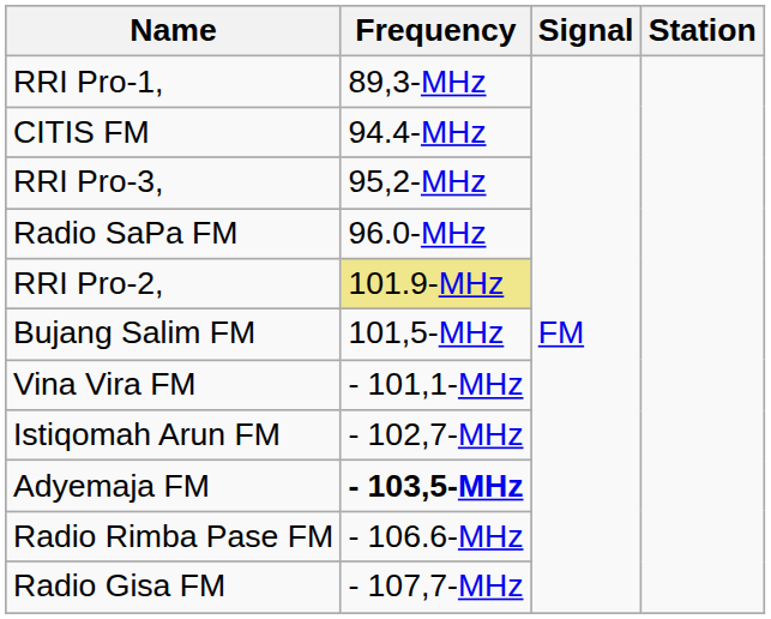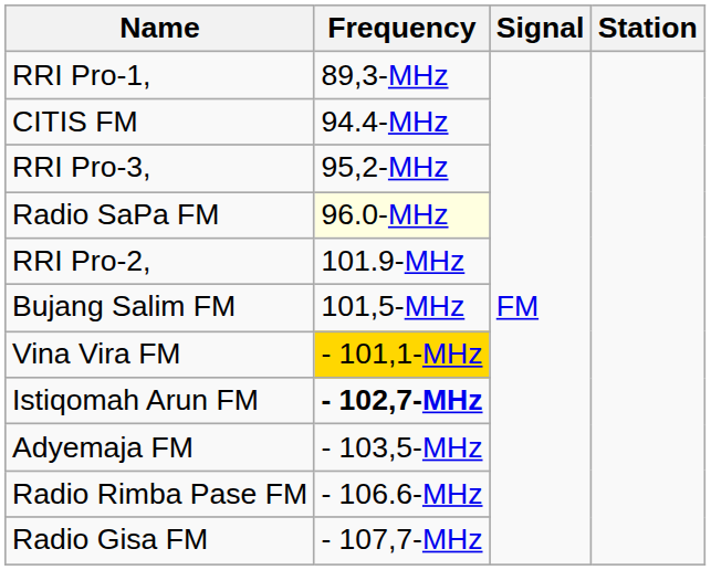Radio SaPa FM | Frequency: no background -> lightyellow background
RRI Pro-2, | Frequency: khaki background -> no background
Vina Vira FM | Frequency: no background -> gold background
Istiqomah Arun FM | Frequency: normal -> bold
Adyemaja FM | Frequency: bold -> normal
